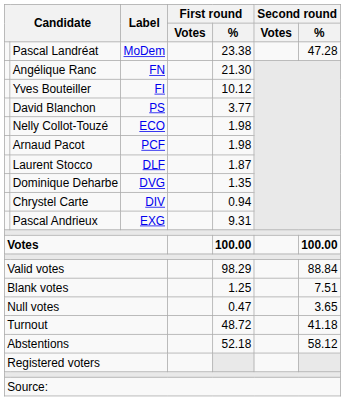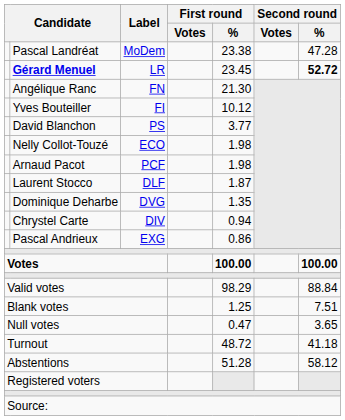+ row: Gérard Menuel | LR | 23.45 | 52.72
Pascal Andrieux | First round / %: 9.31 -> 0.86
Abstentions | First round / %: 52.18 -> 51.28
